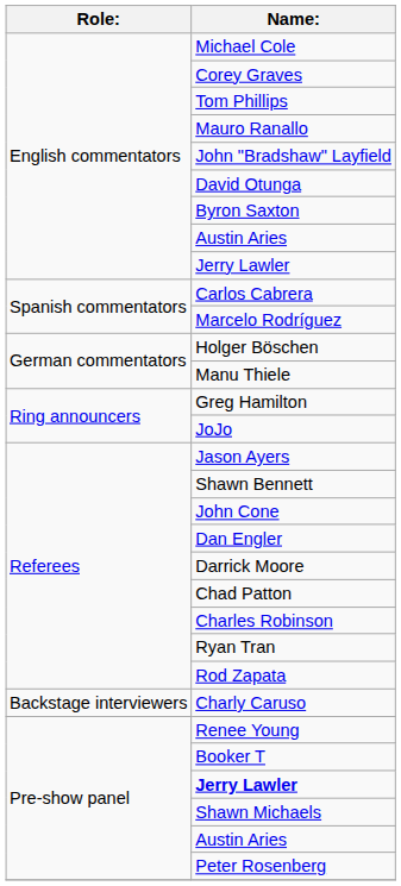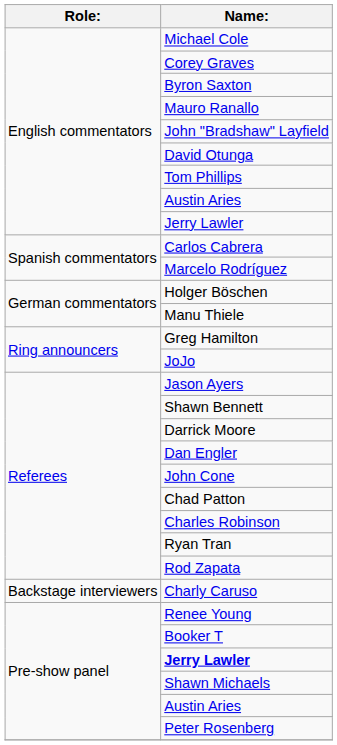row 4 | Name:: Tom Phillips -> Byron Saxton
row 8 | Name:: Byron Saxton -> Tom Phillips
row 19 | Name:: John Cone -> Darrick Moore
row 21 | Name:: Darrick Moore -> John Cone
